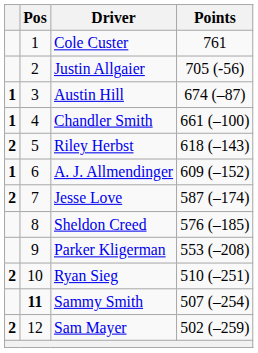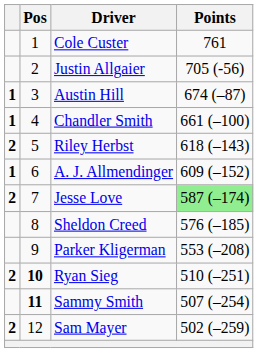Jesse Love | Points: no background -> lightgreen background
Ryan Sieg | Pos: normal -> bold
